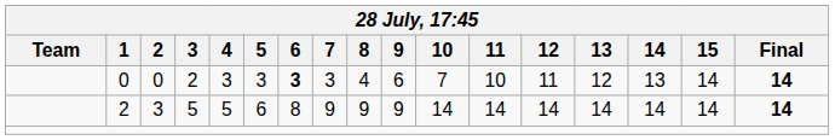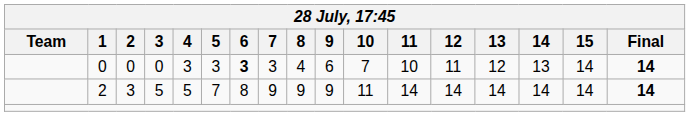row 3 | 3: 2 -> 0
row 4 | 5: 6 -> 7
row 4 | 10: 14 -> 11
